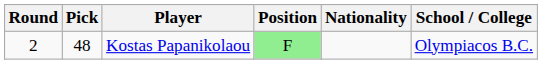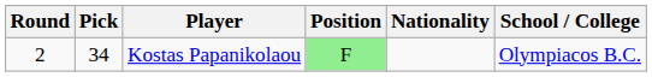Kostas Papanikolaou | Pick: 48 -> 34
